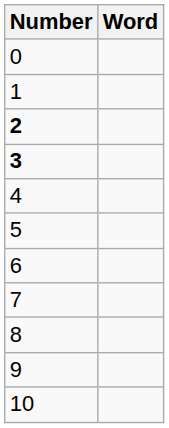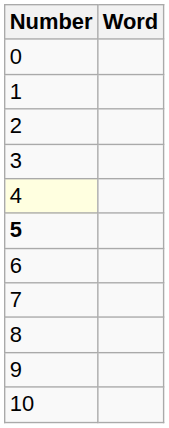2 | Number: bold -> normal
3 | Number: bold -> normal
4 | Number: no background -> lightyellow background
5 | Number: normal -> bold
